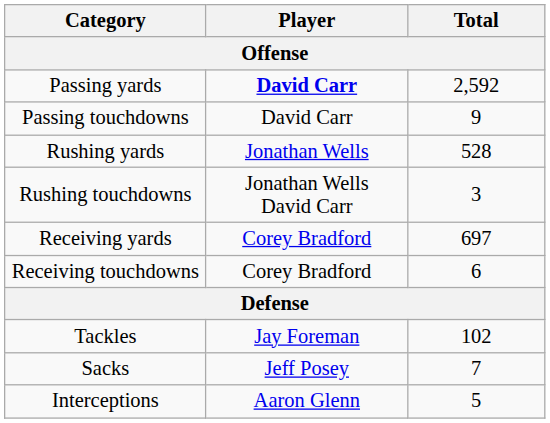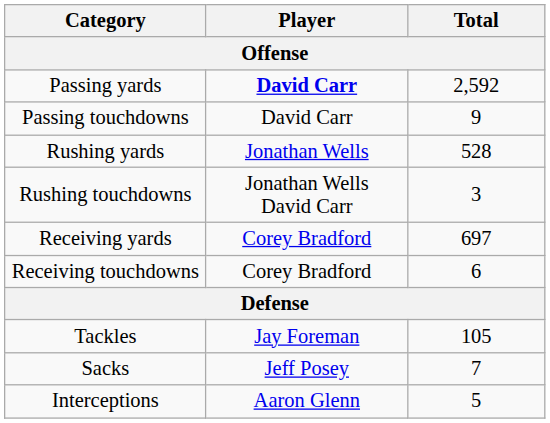Tackles | Total: 102 -> 105
